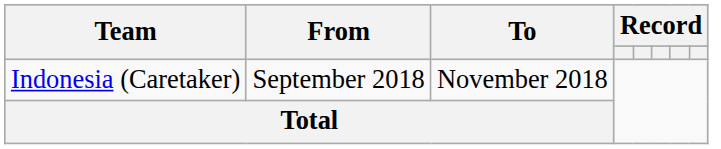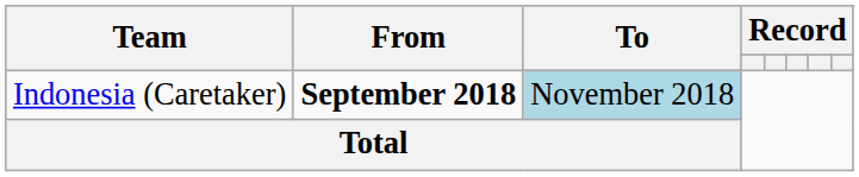Indonesia (Caretaker) | From: normal -> bold
Indonesia (Caretaker) | To: no background -> lightblue background
